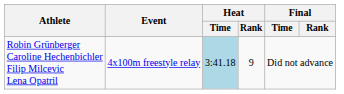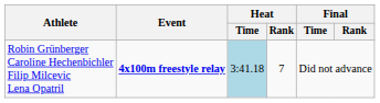row 3 | Event: normal -> bold
row 3 | Heat / Rank: 9 -> 7
